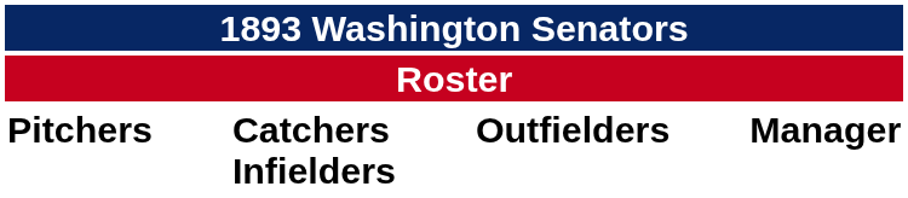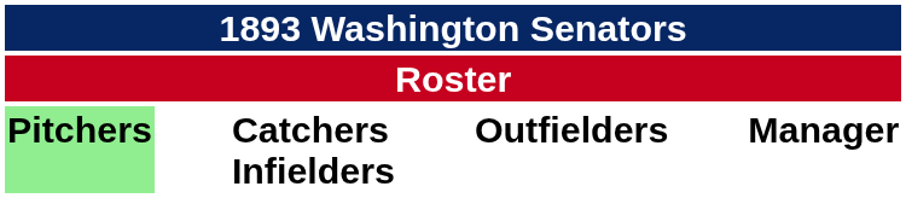Pitchers | column 1: no background -> lightgreen background
